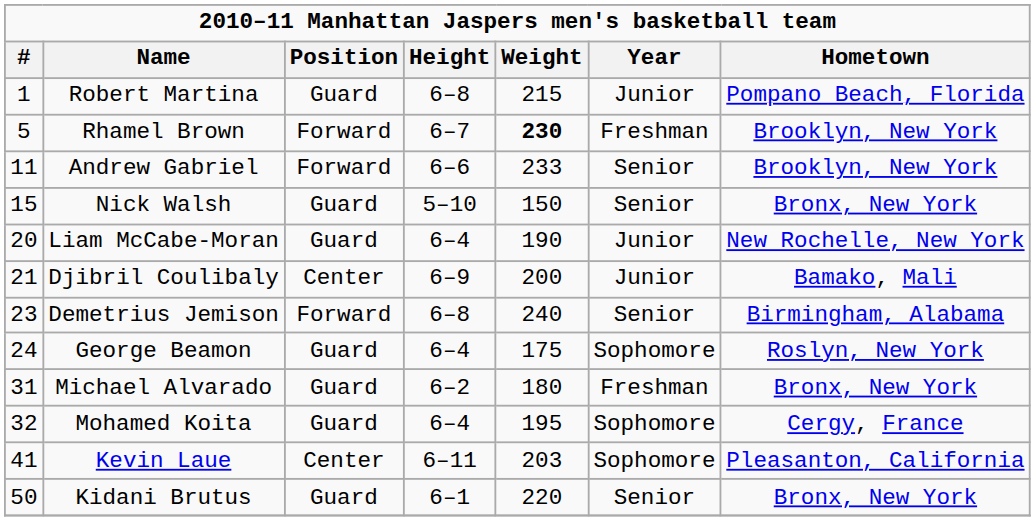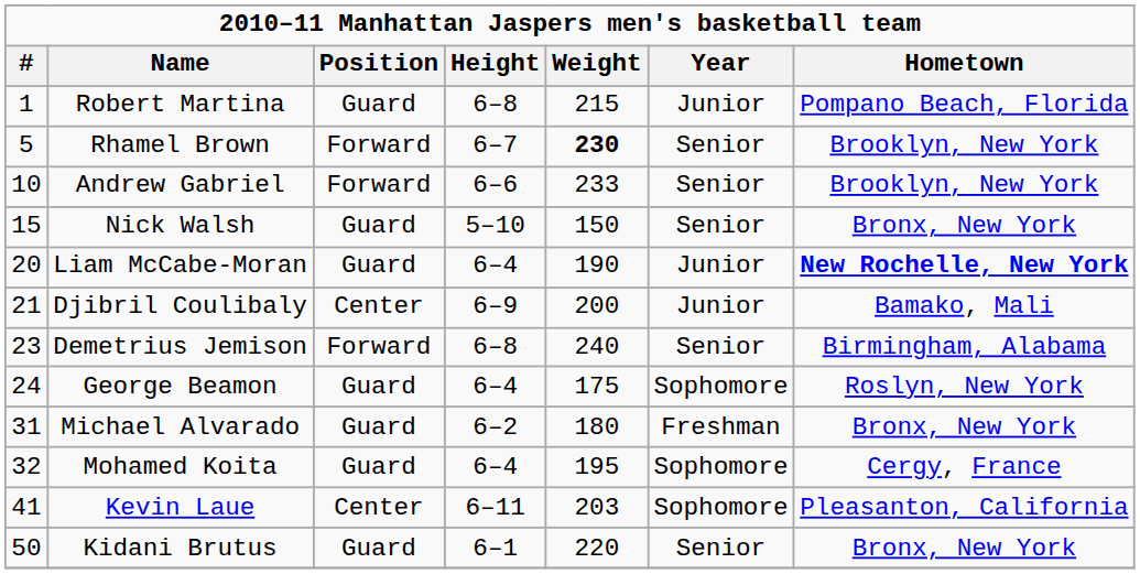Rhamel Brown | Year: Freshman -> Senior
Andrew Gabriel | #: 11 -> 10
Liam McCabe-Moran | Hometown: normal -> bold
